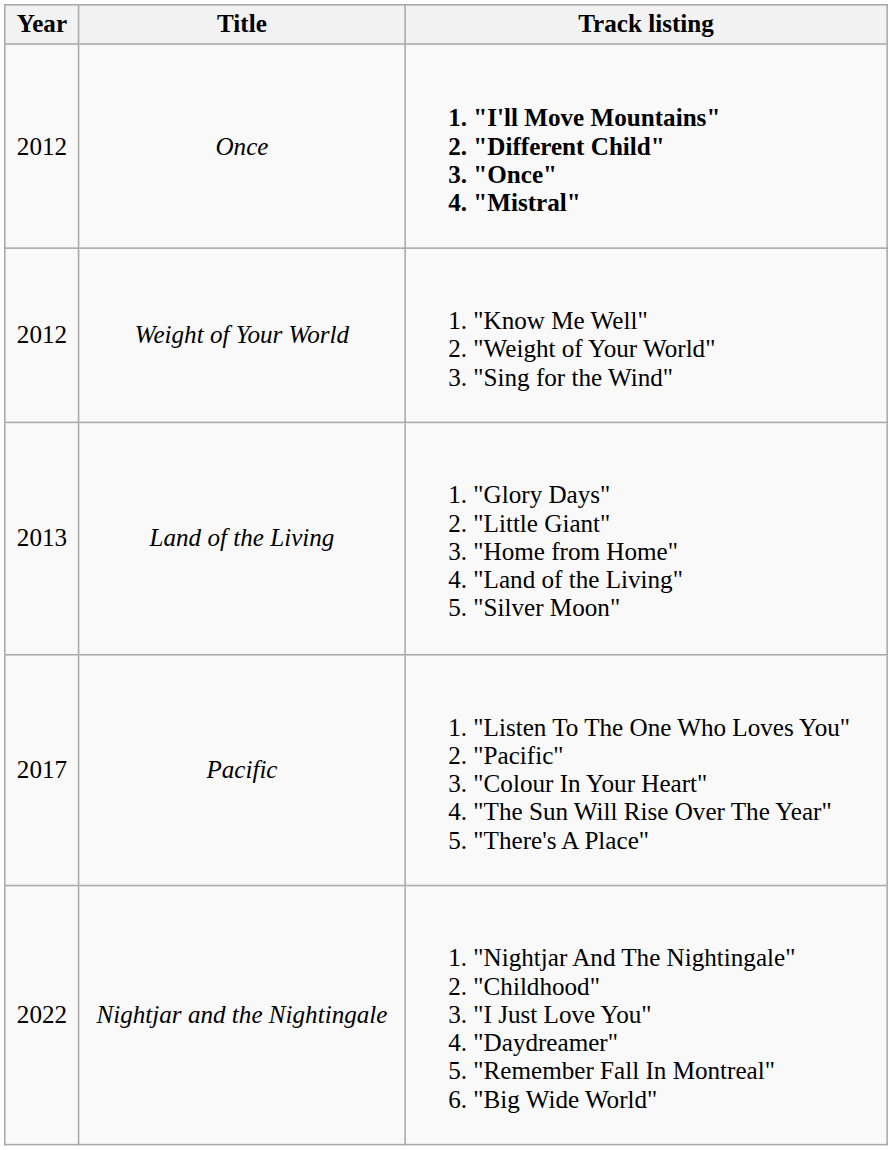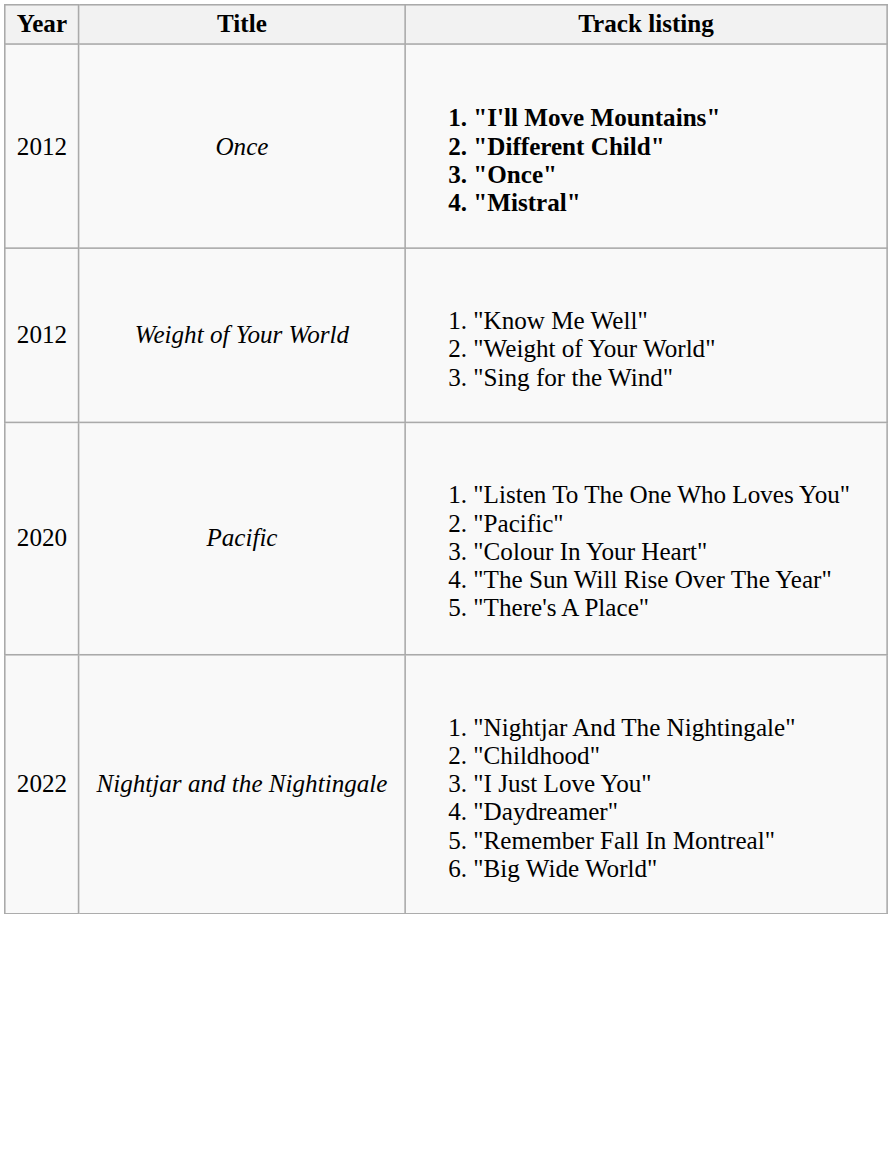- row: 2013 | Land of the Living | "Glory Days" "Little Giant" "Home from Home" "Land of the Living" "Silver Moon"
Pacific | Year: 2017 -> 2020
